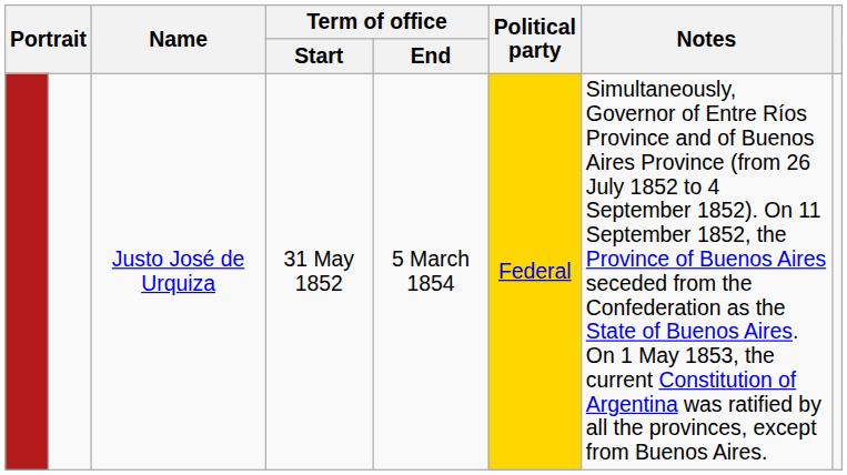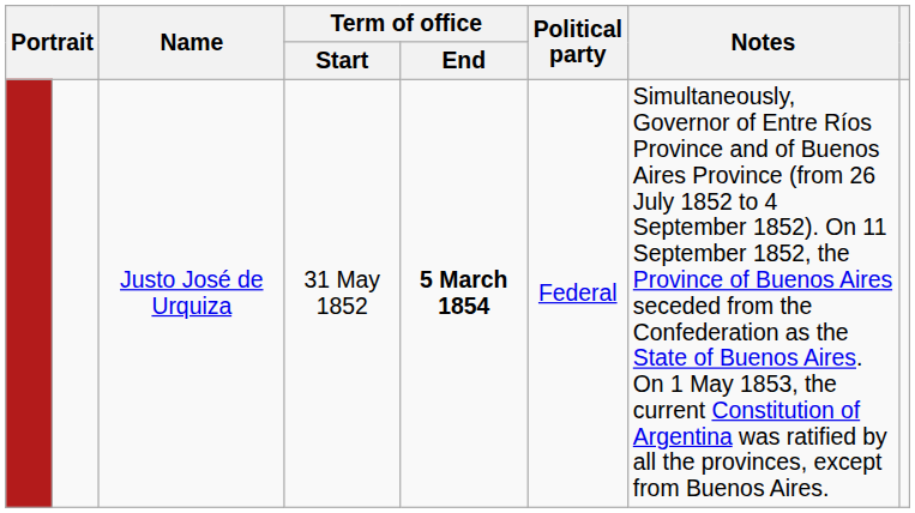Justo José de Urquiza | Term of office / End: normal -> bold
Justo José de Urquiza | Political party: gold background -> no background
